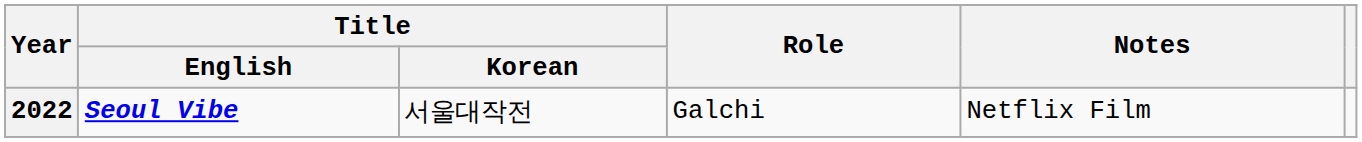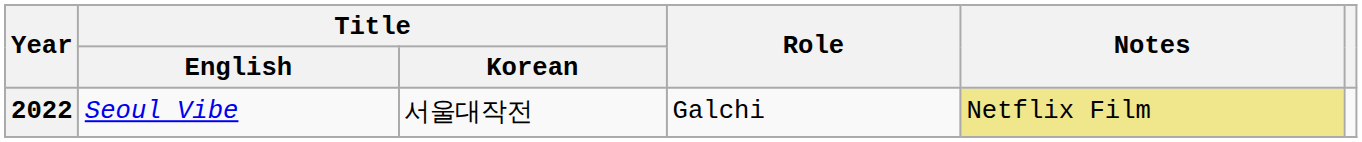2022 | Title / English: bold -> normal
2022 | Notes: no background -> khaki background
